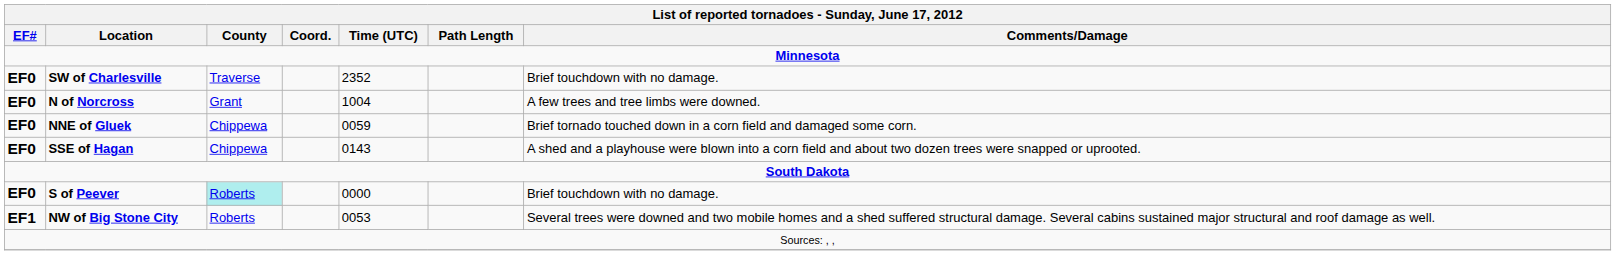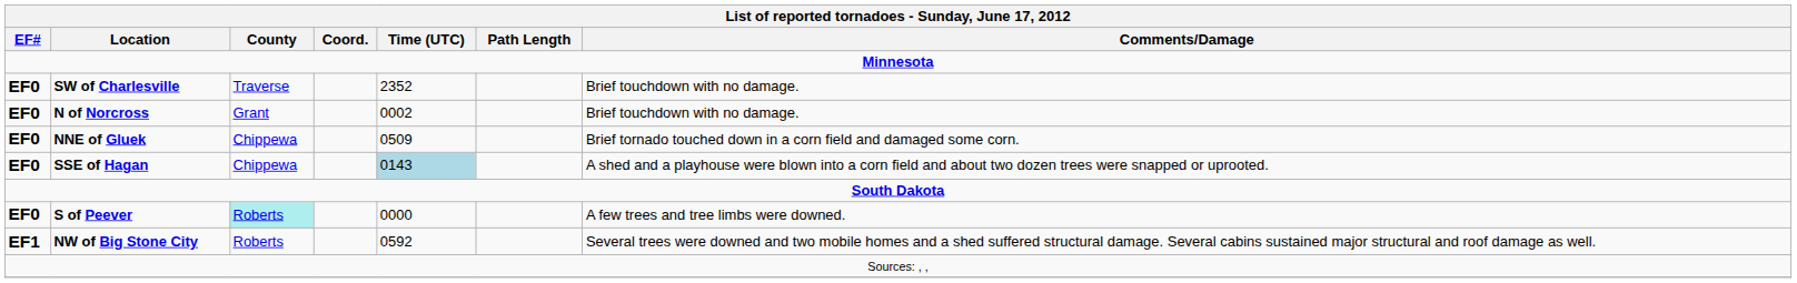N of Norcross | Time (UTC): 1004 -> 0002
N of Norcross | Comments/Damage: A few trees and tree limbs were downed. -> Brief touchdown with no damage.
NNE of Gluek | Time (UTC): 0059 -> 0509
SSE of Hagan | Time (UTC): no background -> lightblue background
S of Peever | Comments/Damage: Brief touchdown with no damage. -> A few trees and tree limbs were downed.
NW of Big Stone City | Time (UTC): 0053 -> 0592
